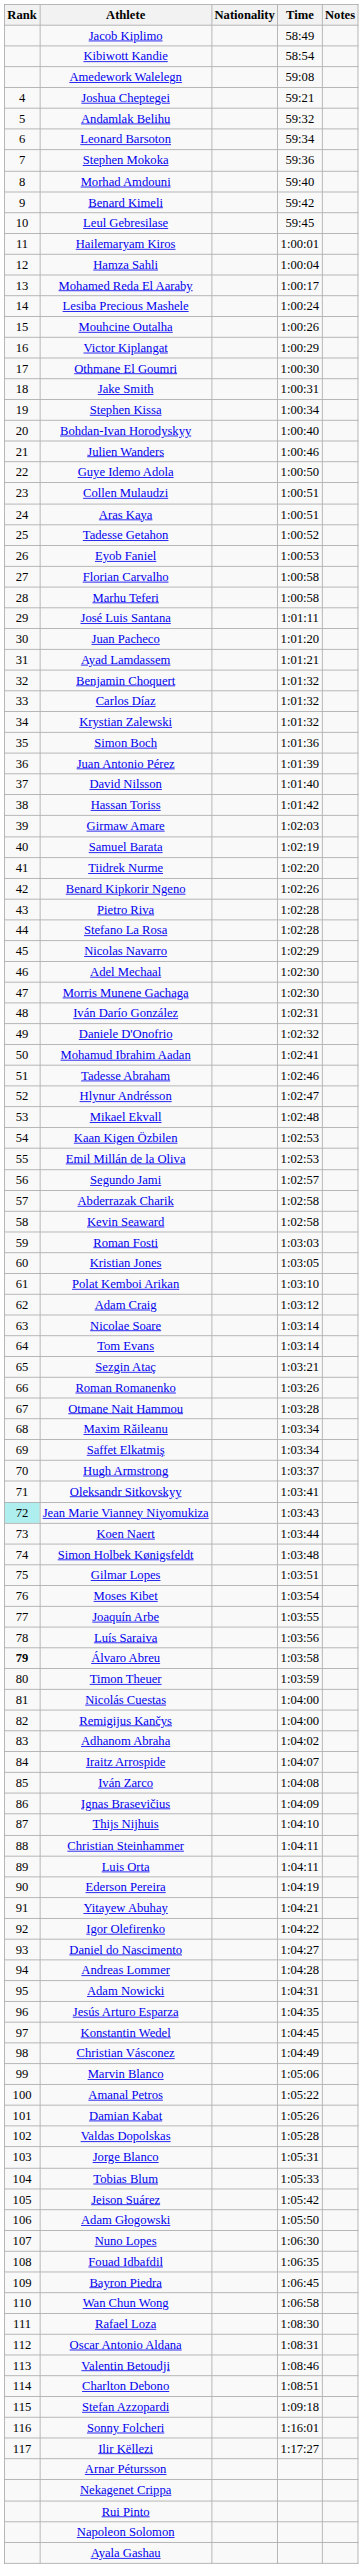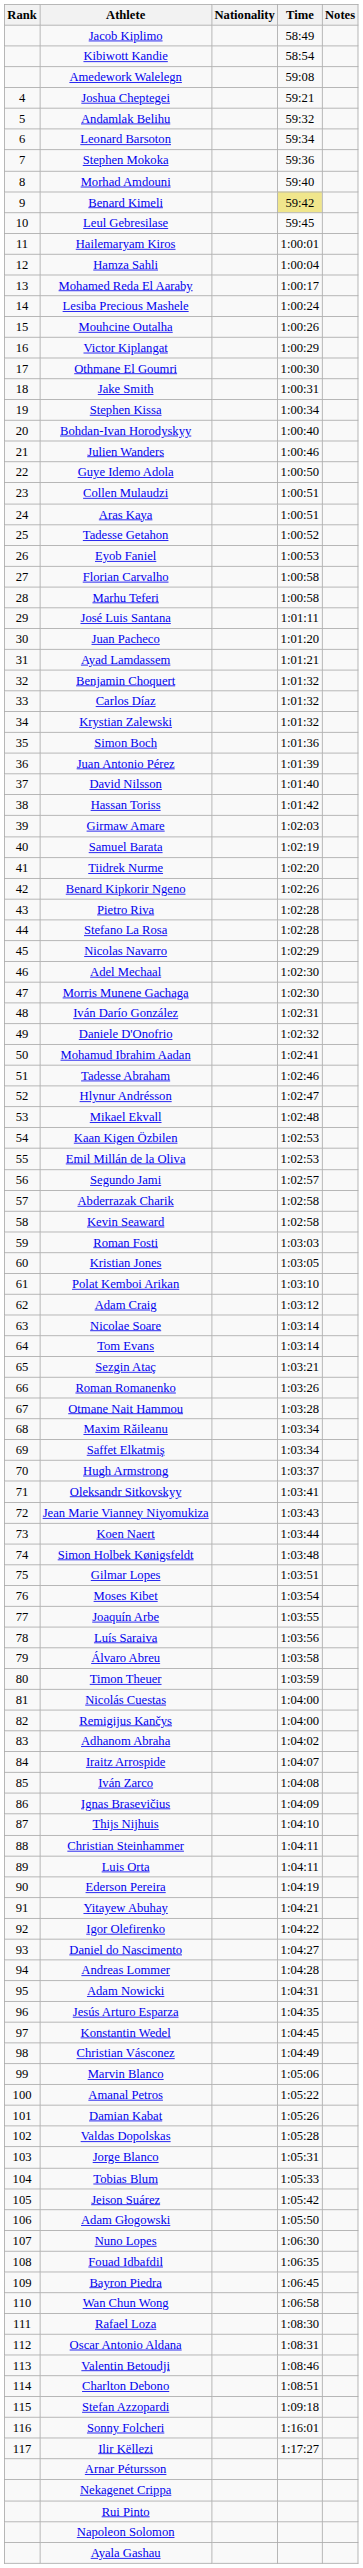Benard Kimeli | Time: no background -> khaki background
Jean Marie Vianney Niyomukiza | Rank: paleturquoise background -> no background
Álvaro Abreu | Rank: bold -> normal
